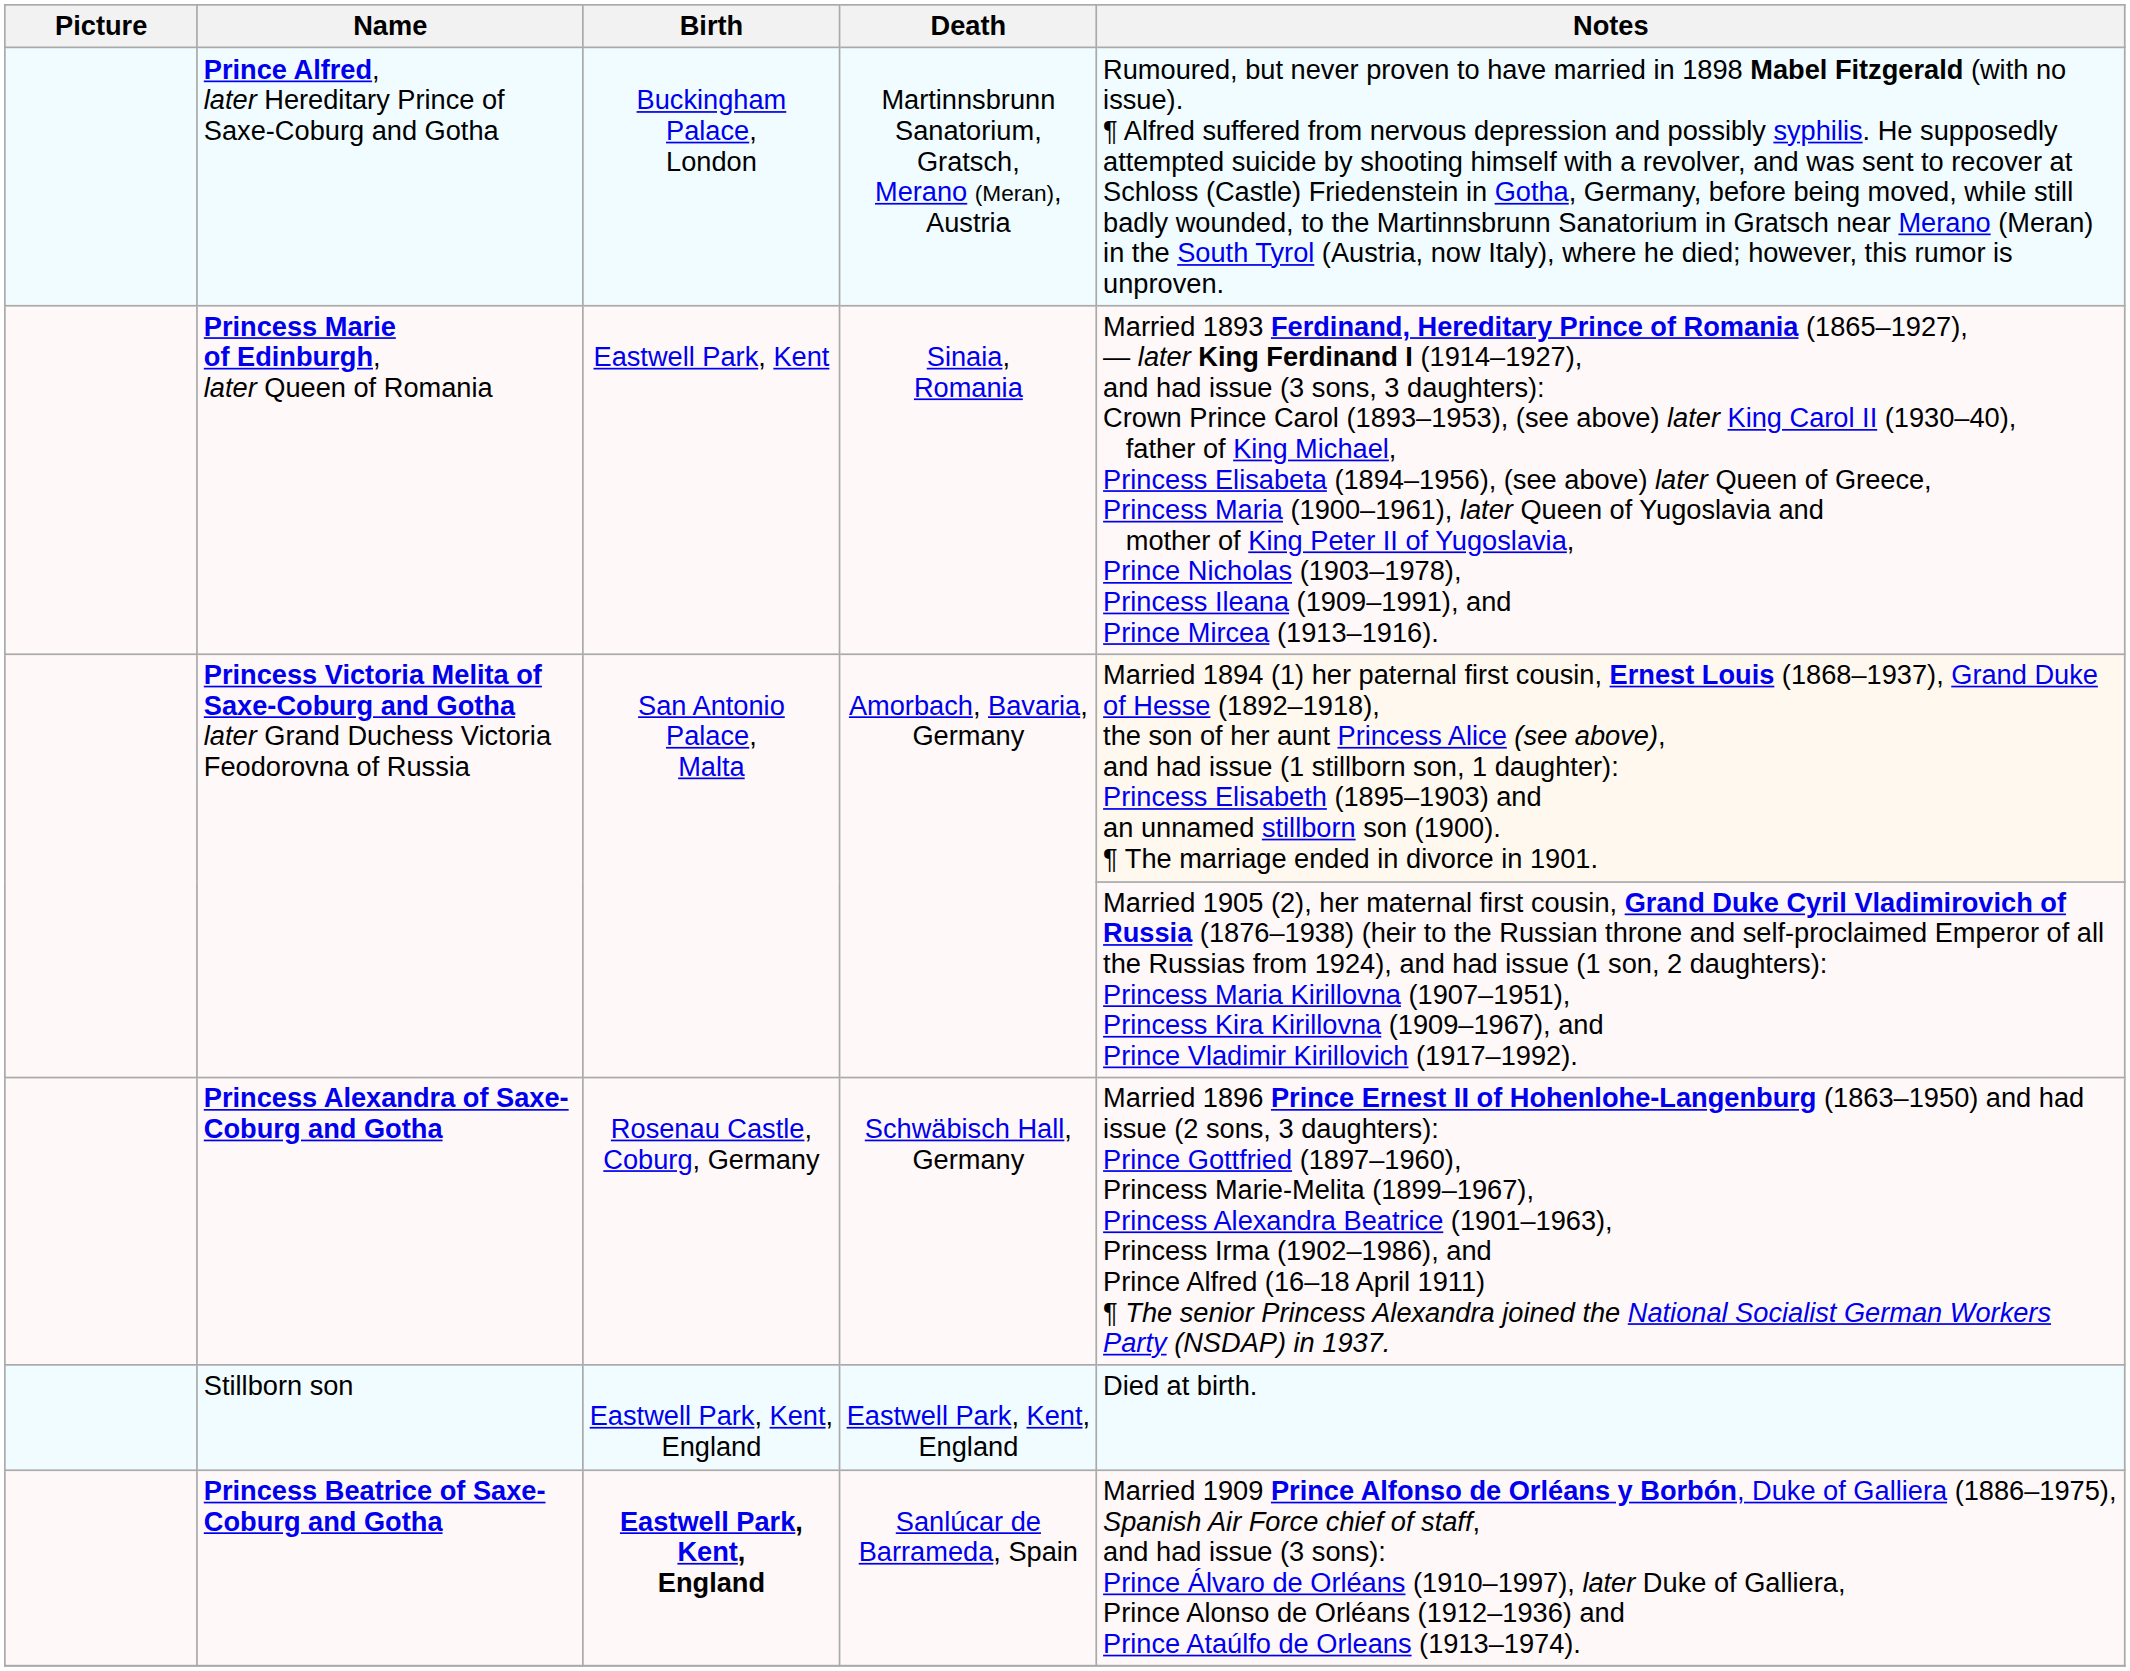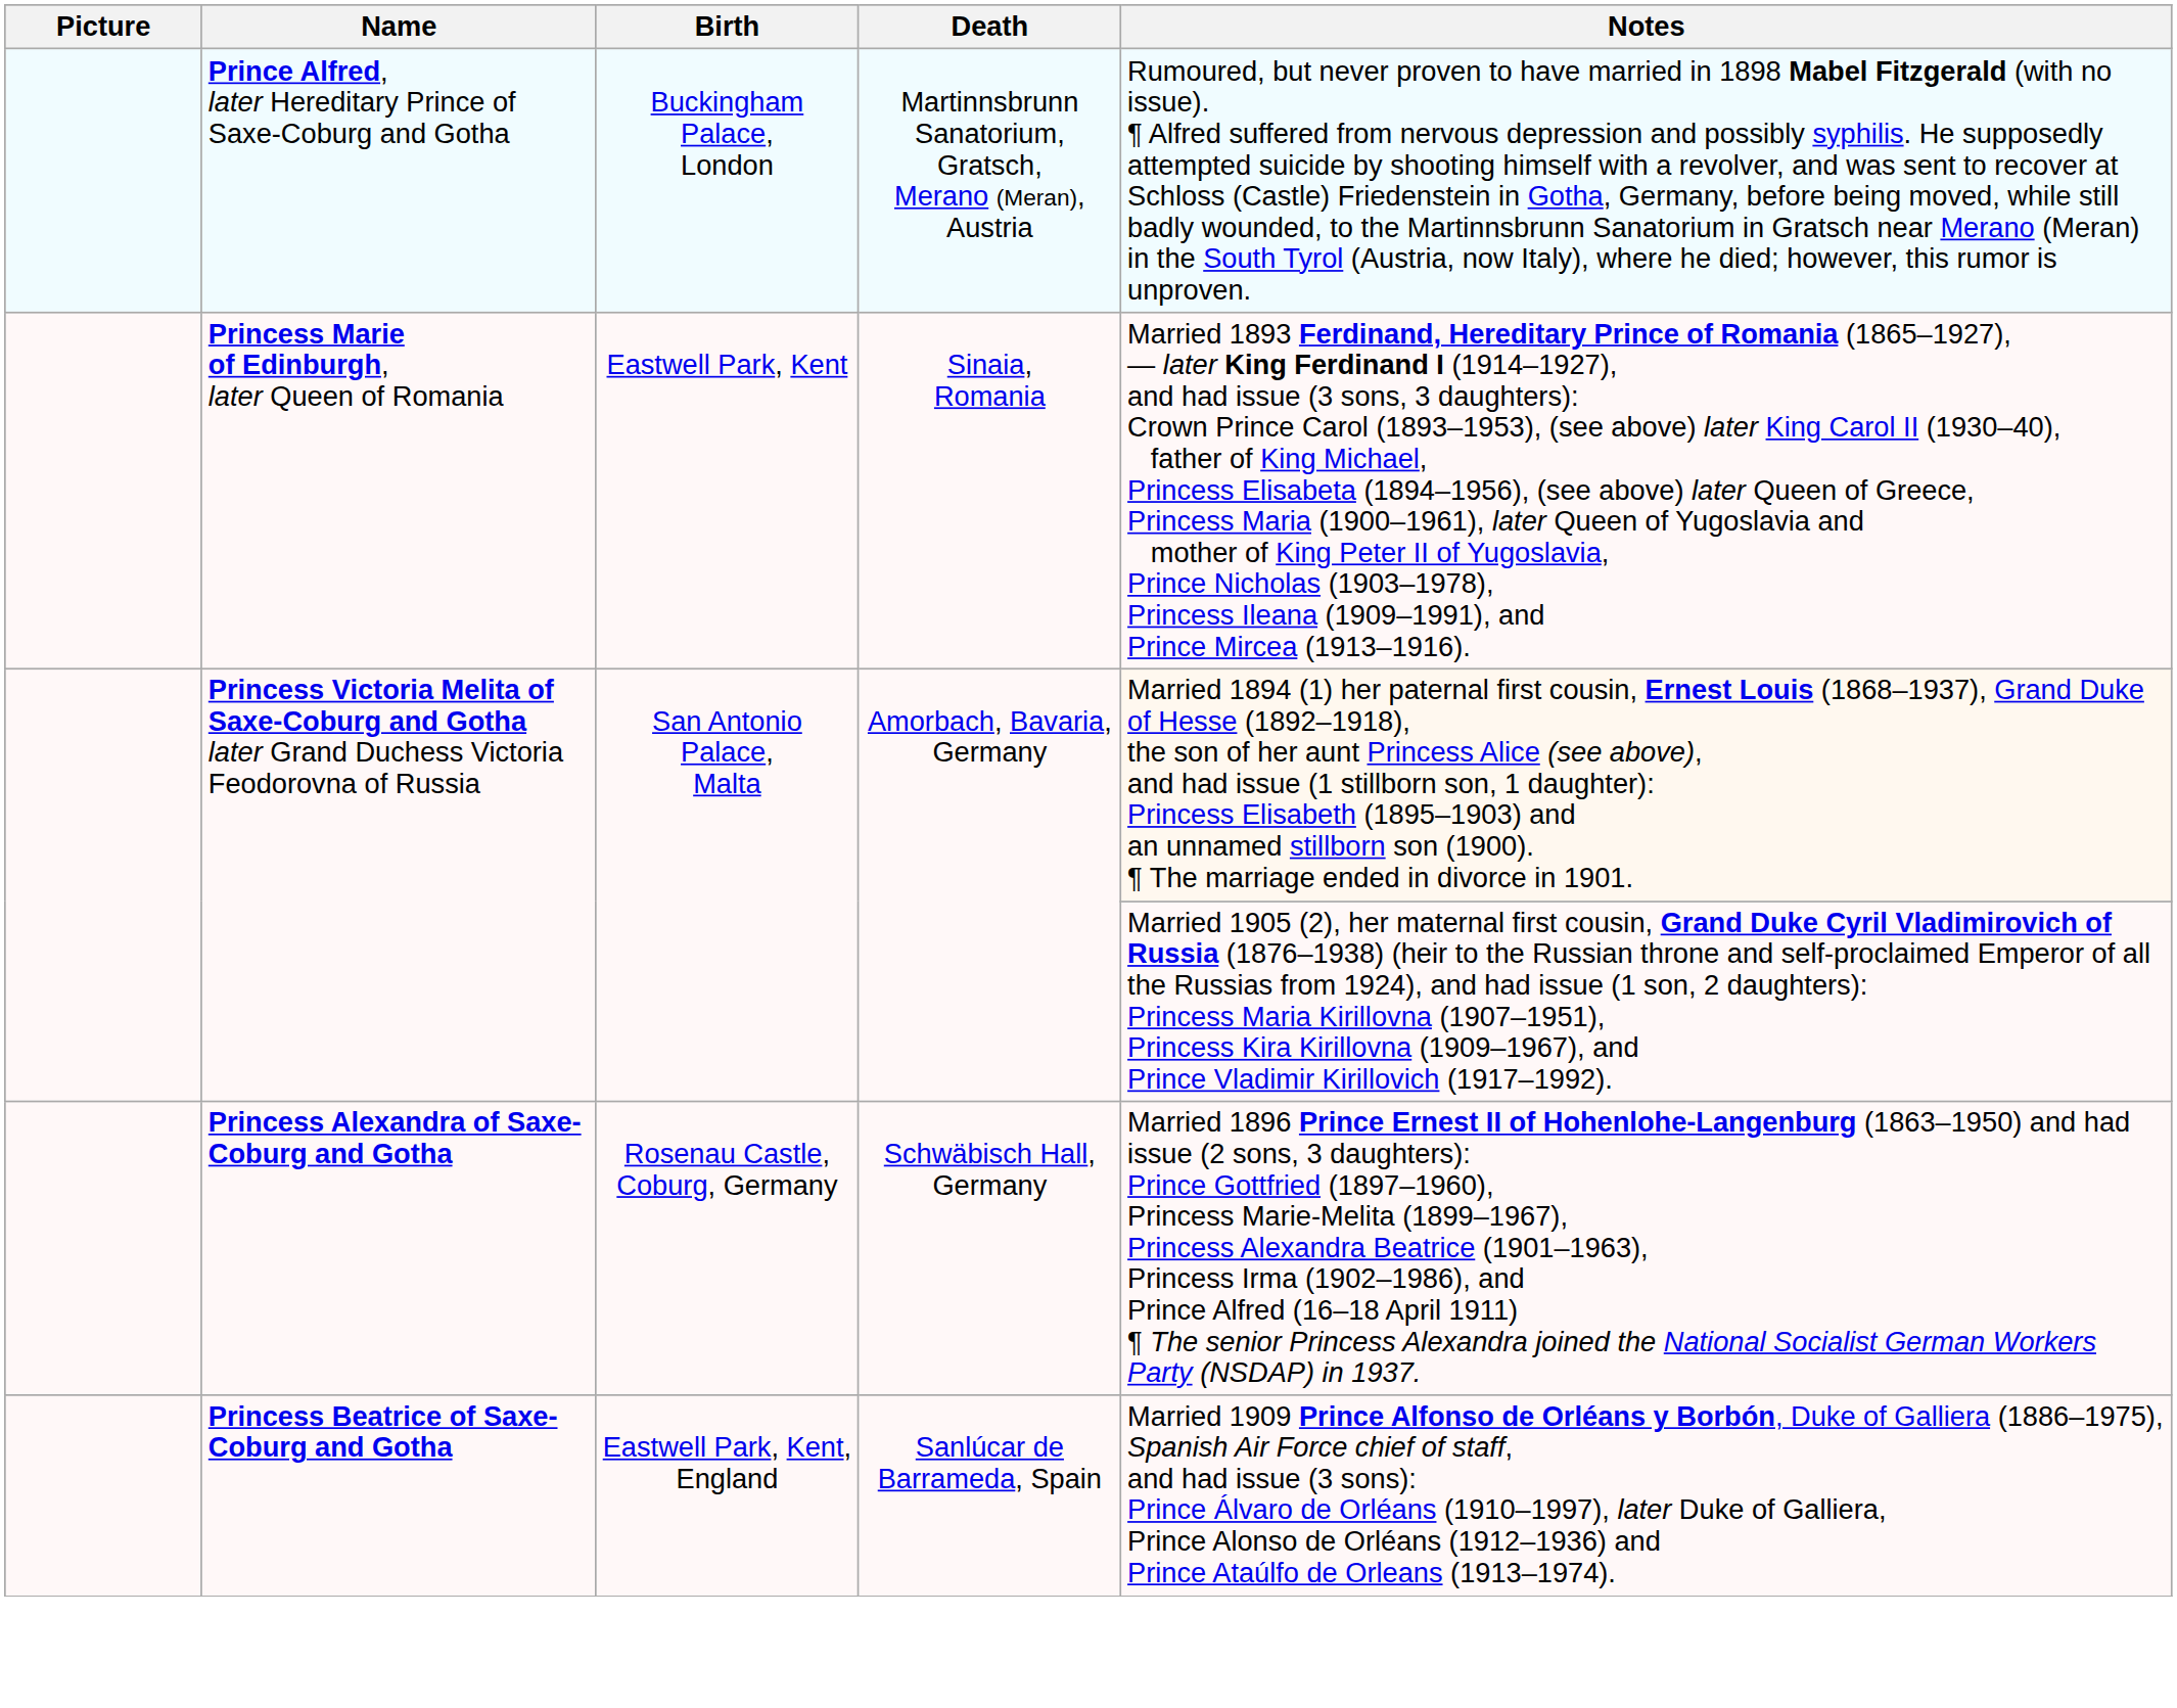- row: Stillborn son | Eastwell Park, Kent, England | Eastwell Park, Kent, England | Died at birth.
Princess Beatrice of Saxe-Coburg and Gotha | Birth: bold -> normal
